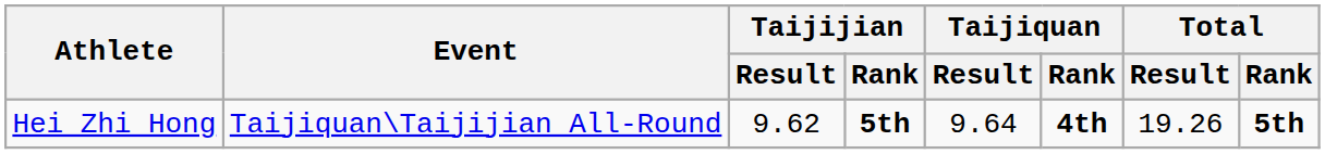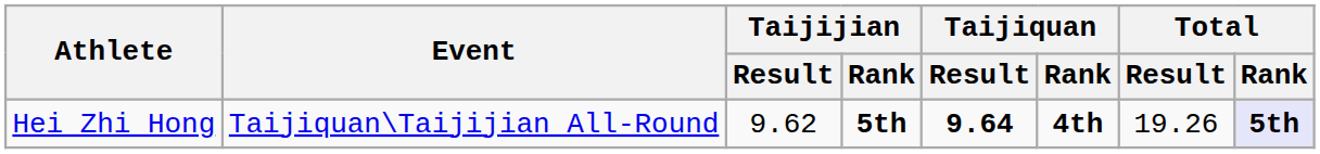row 3 | Taijiquan / Result: normal -> bold
row 3 | Total / Rank: no background -> lavender background
